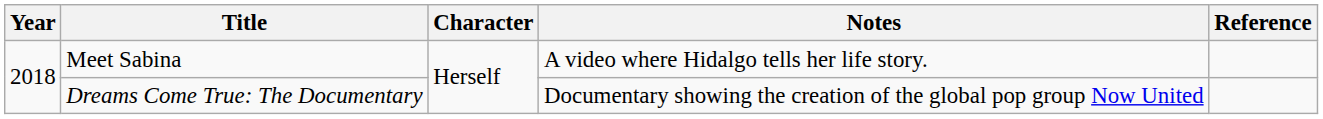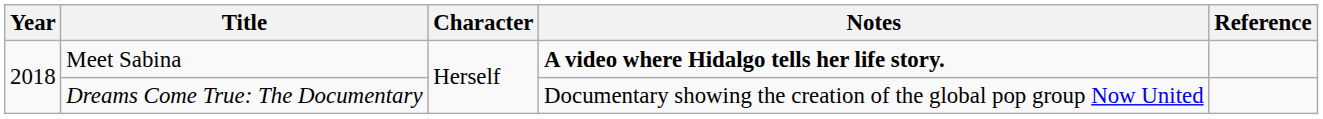Meet Sabina | Notes: normal -> bold
